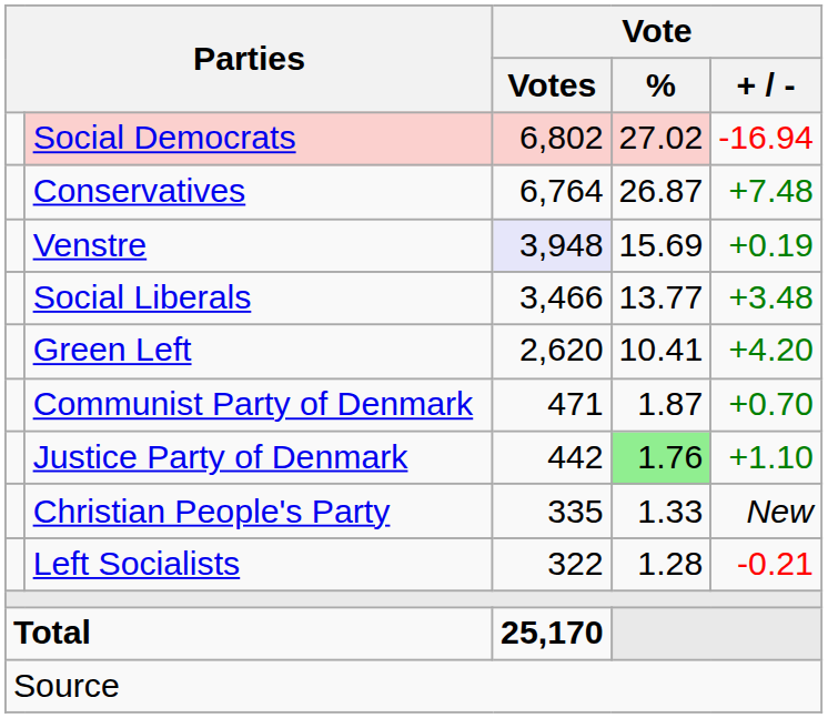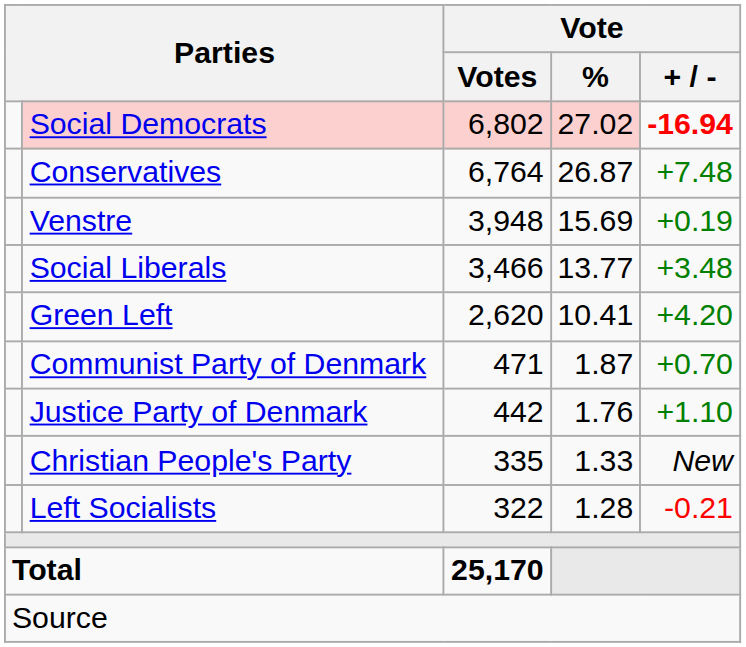Social Democrats | Vote / + / -: normal -> bold
Venstre | Vote / Votes: lavender background -> no background
Justice Party of Denmark | Vote / %: lightgreen background -> no background
